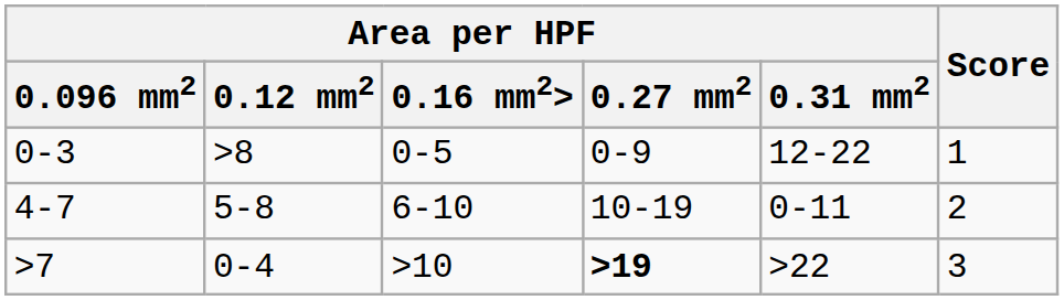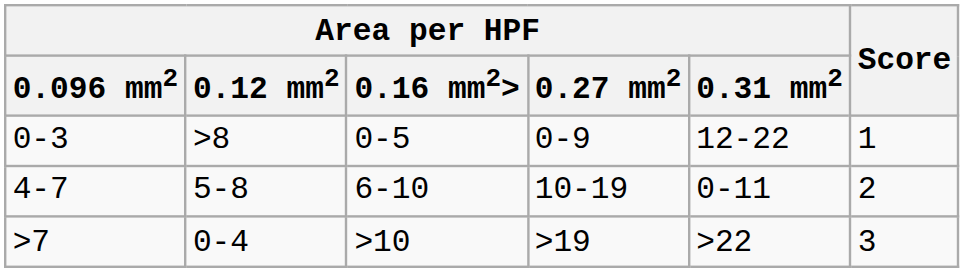>7 | Area per HPF / 0.27 mm2: bold -> normal
